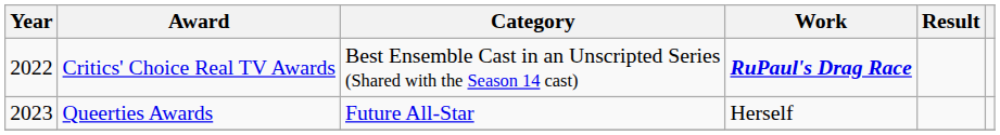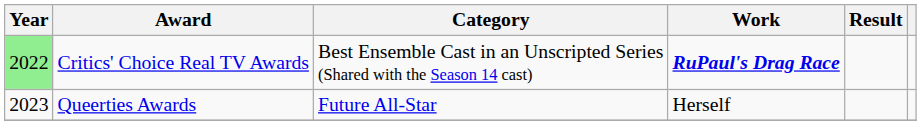Critics' Choice Real TV Awards | Year: no background -> lightgreen background
